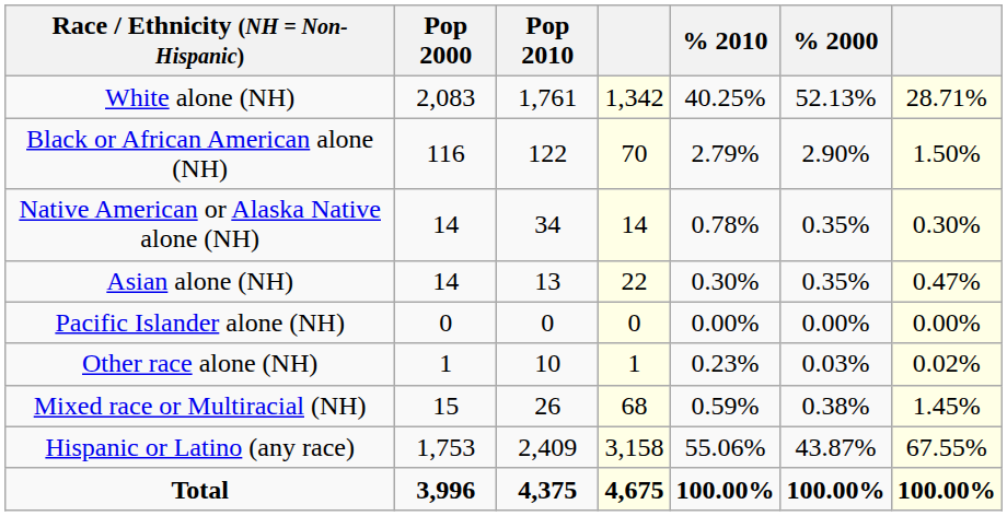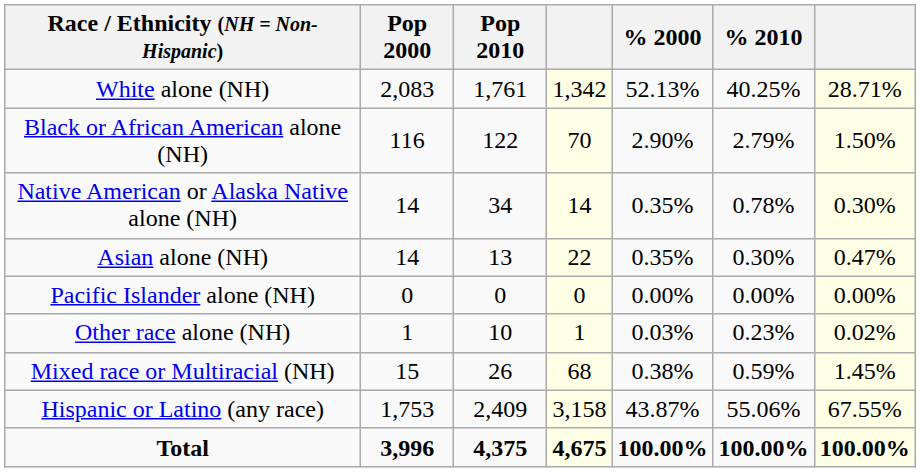columns swapped: % 2000 <-> % 2010
